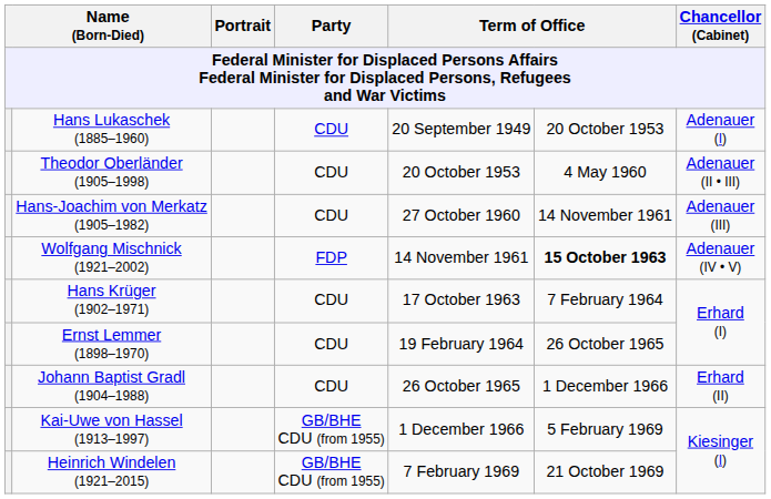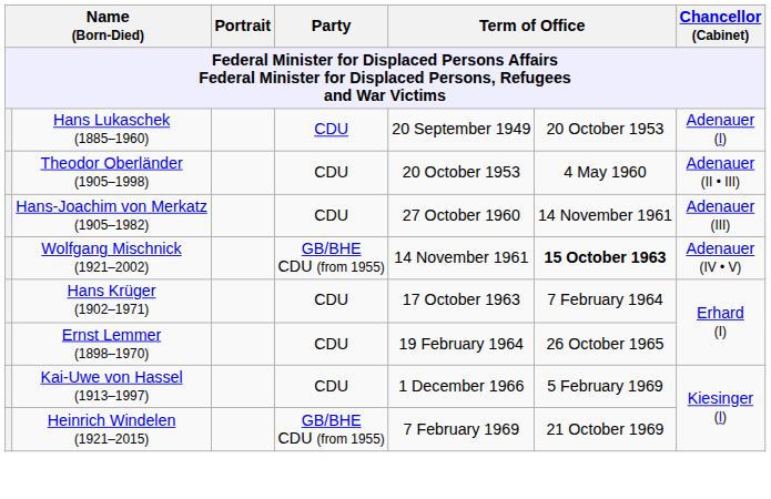Wolfgang Mischnick (1921–2002) | Party: FDP -> GB/BHE CDU (from 1955)
- row: Johann Baptist Gradl (1904–1988) | CDU | 26 October 1965 | 1 December 1966 | Erhard (II)
Kai-Uwe von Hassel (1913–1997) | Party: GB/BHE CDU (from 1955) -> CDU
